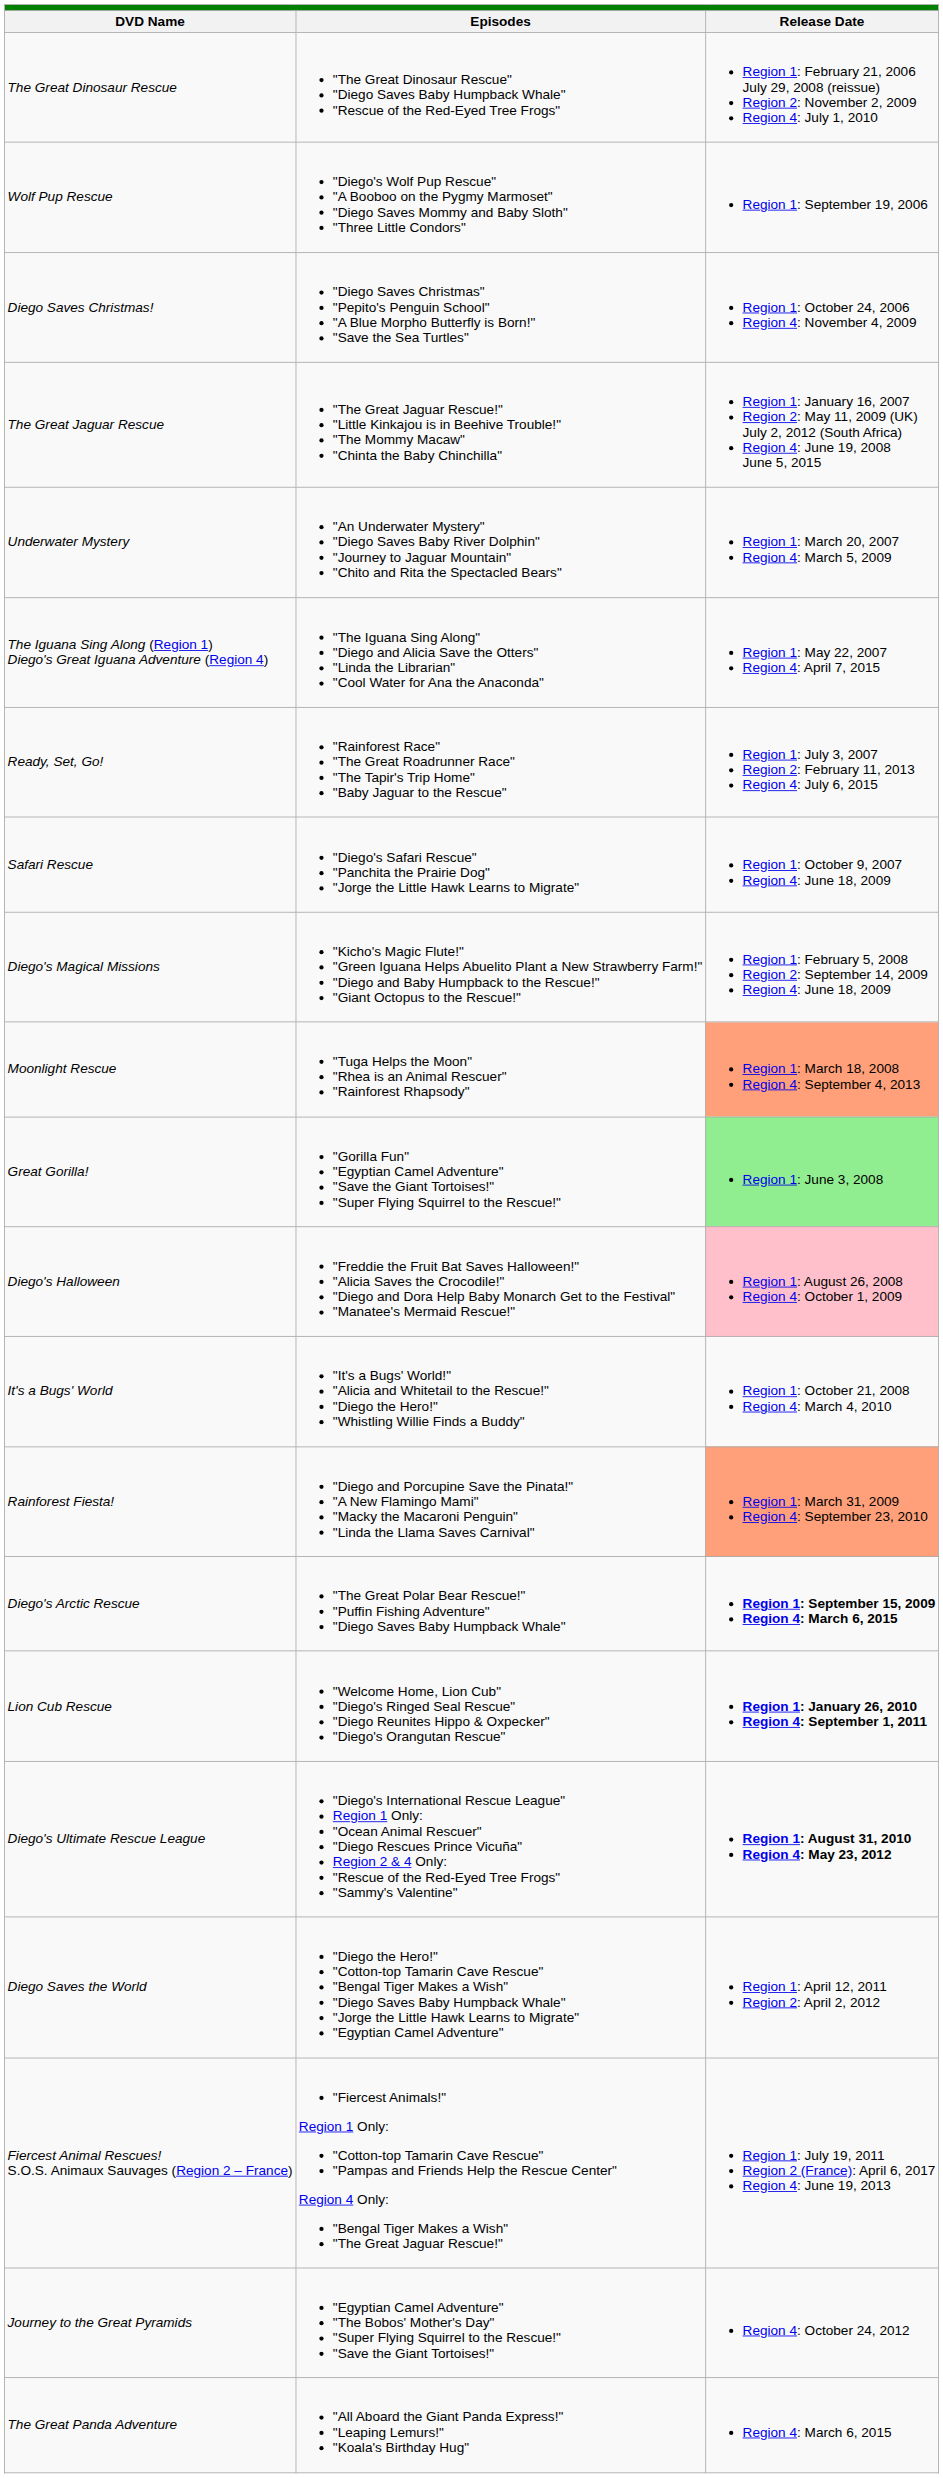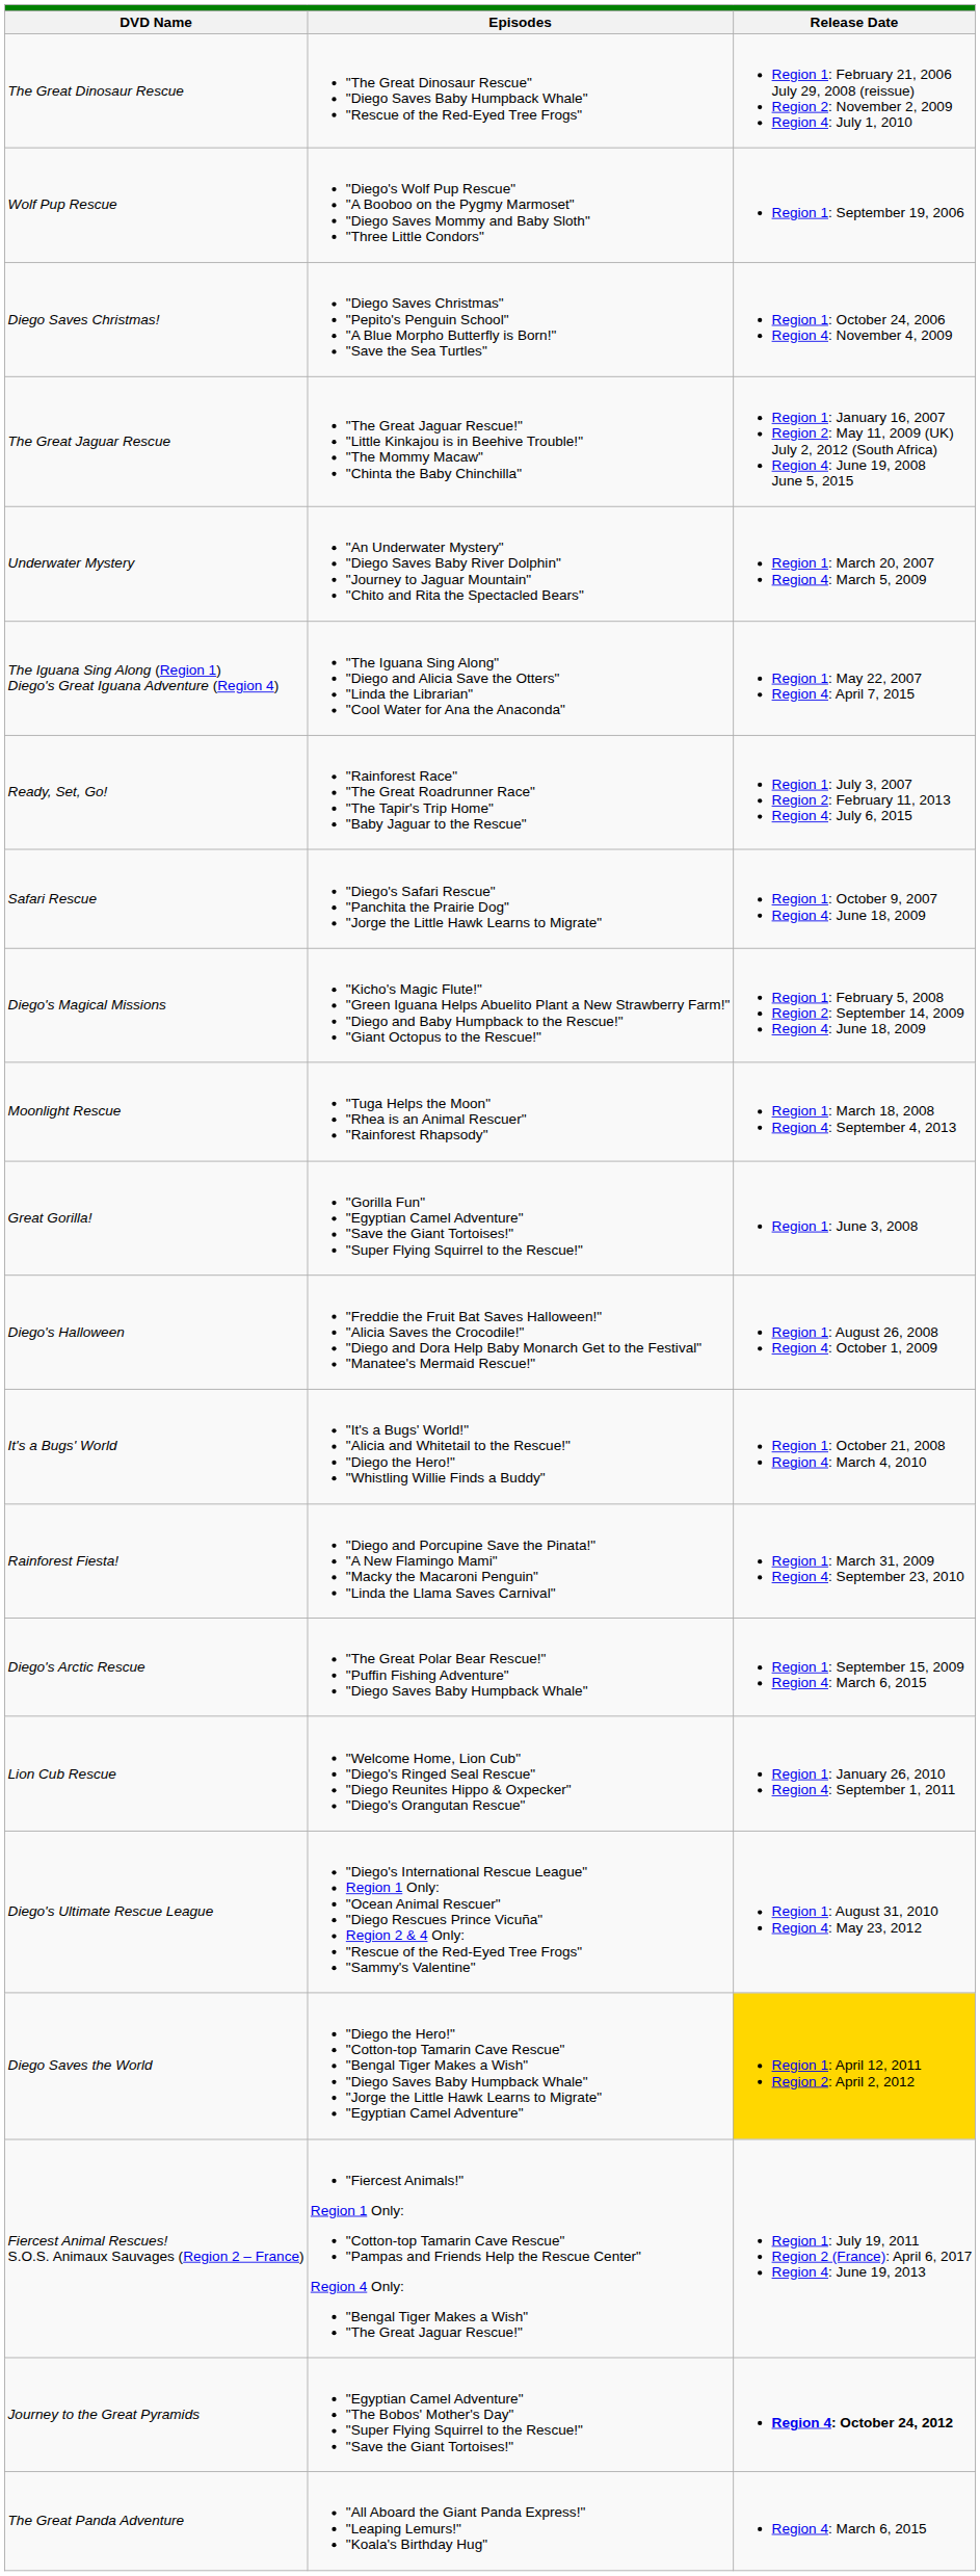Moonlight Rescue | column 3: lightsalmon background -> no background
Great Gorilla! | column 3: lightgreen background -> no background
Diego's Halloween | column 3: pink background -> no background
Rainforest Fiesta! | column 3: lightsalmon background -> no background
Diego's Arctic Rescue | column 3: bold -> normal
Lion Cub Rescue | column 3: bold -> normal
Diego's Ultimate Rescue League | column 3: bold -> normal
Diego Saves the World | column 3: no background -> gold background
Journey to the Great Pyramids | column 3: normal -> bold
